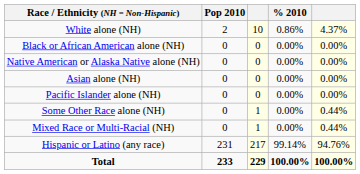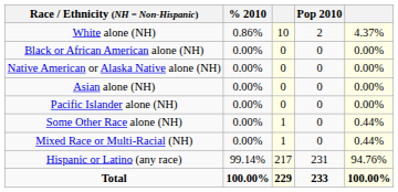columns swapped: Pop 2010 <-> % 2010
